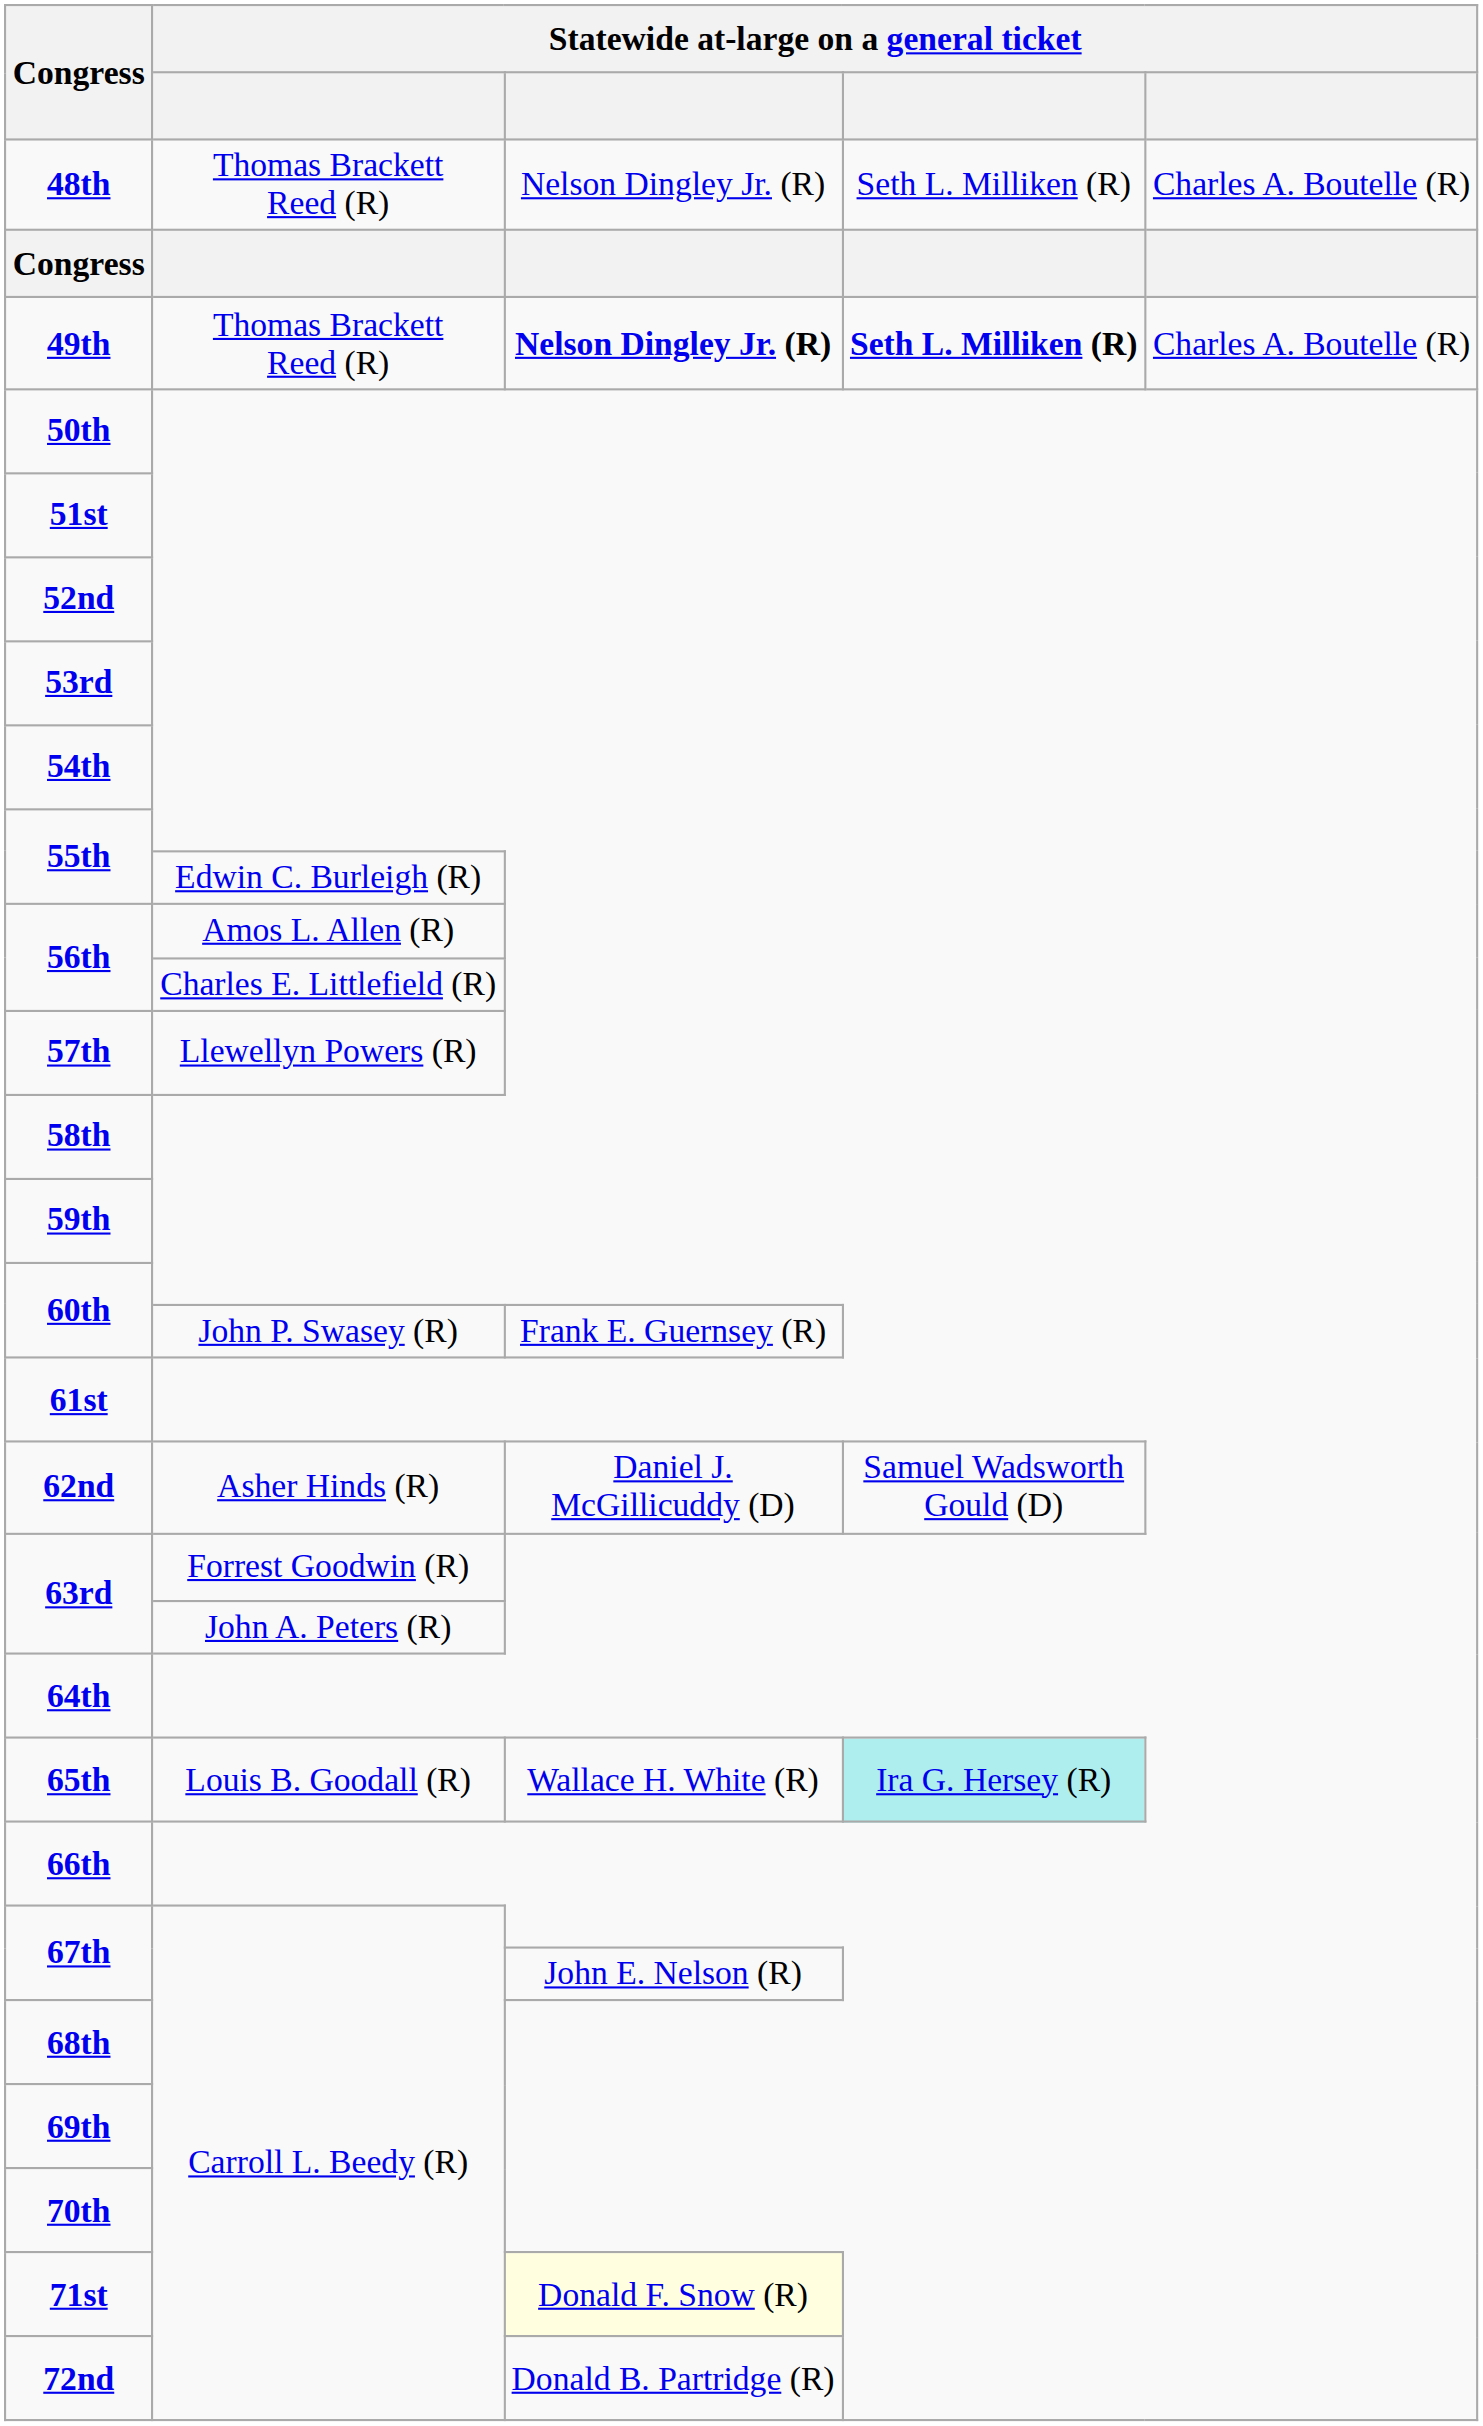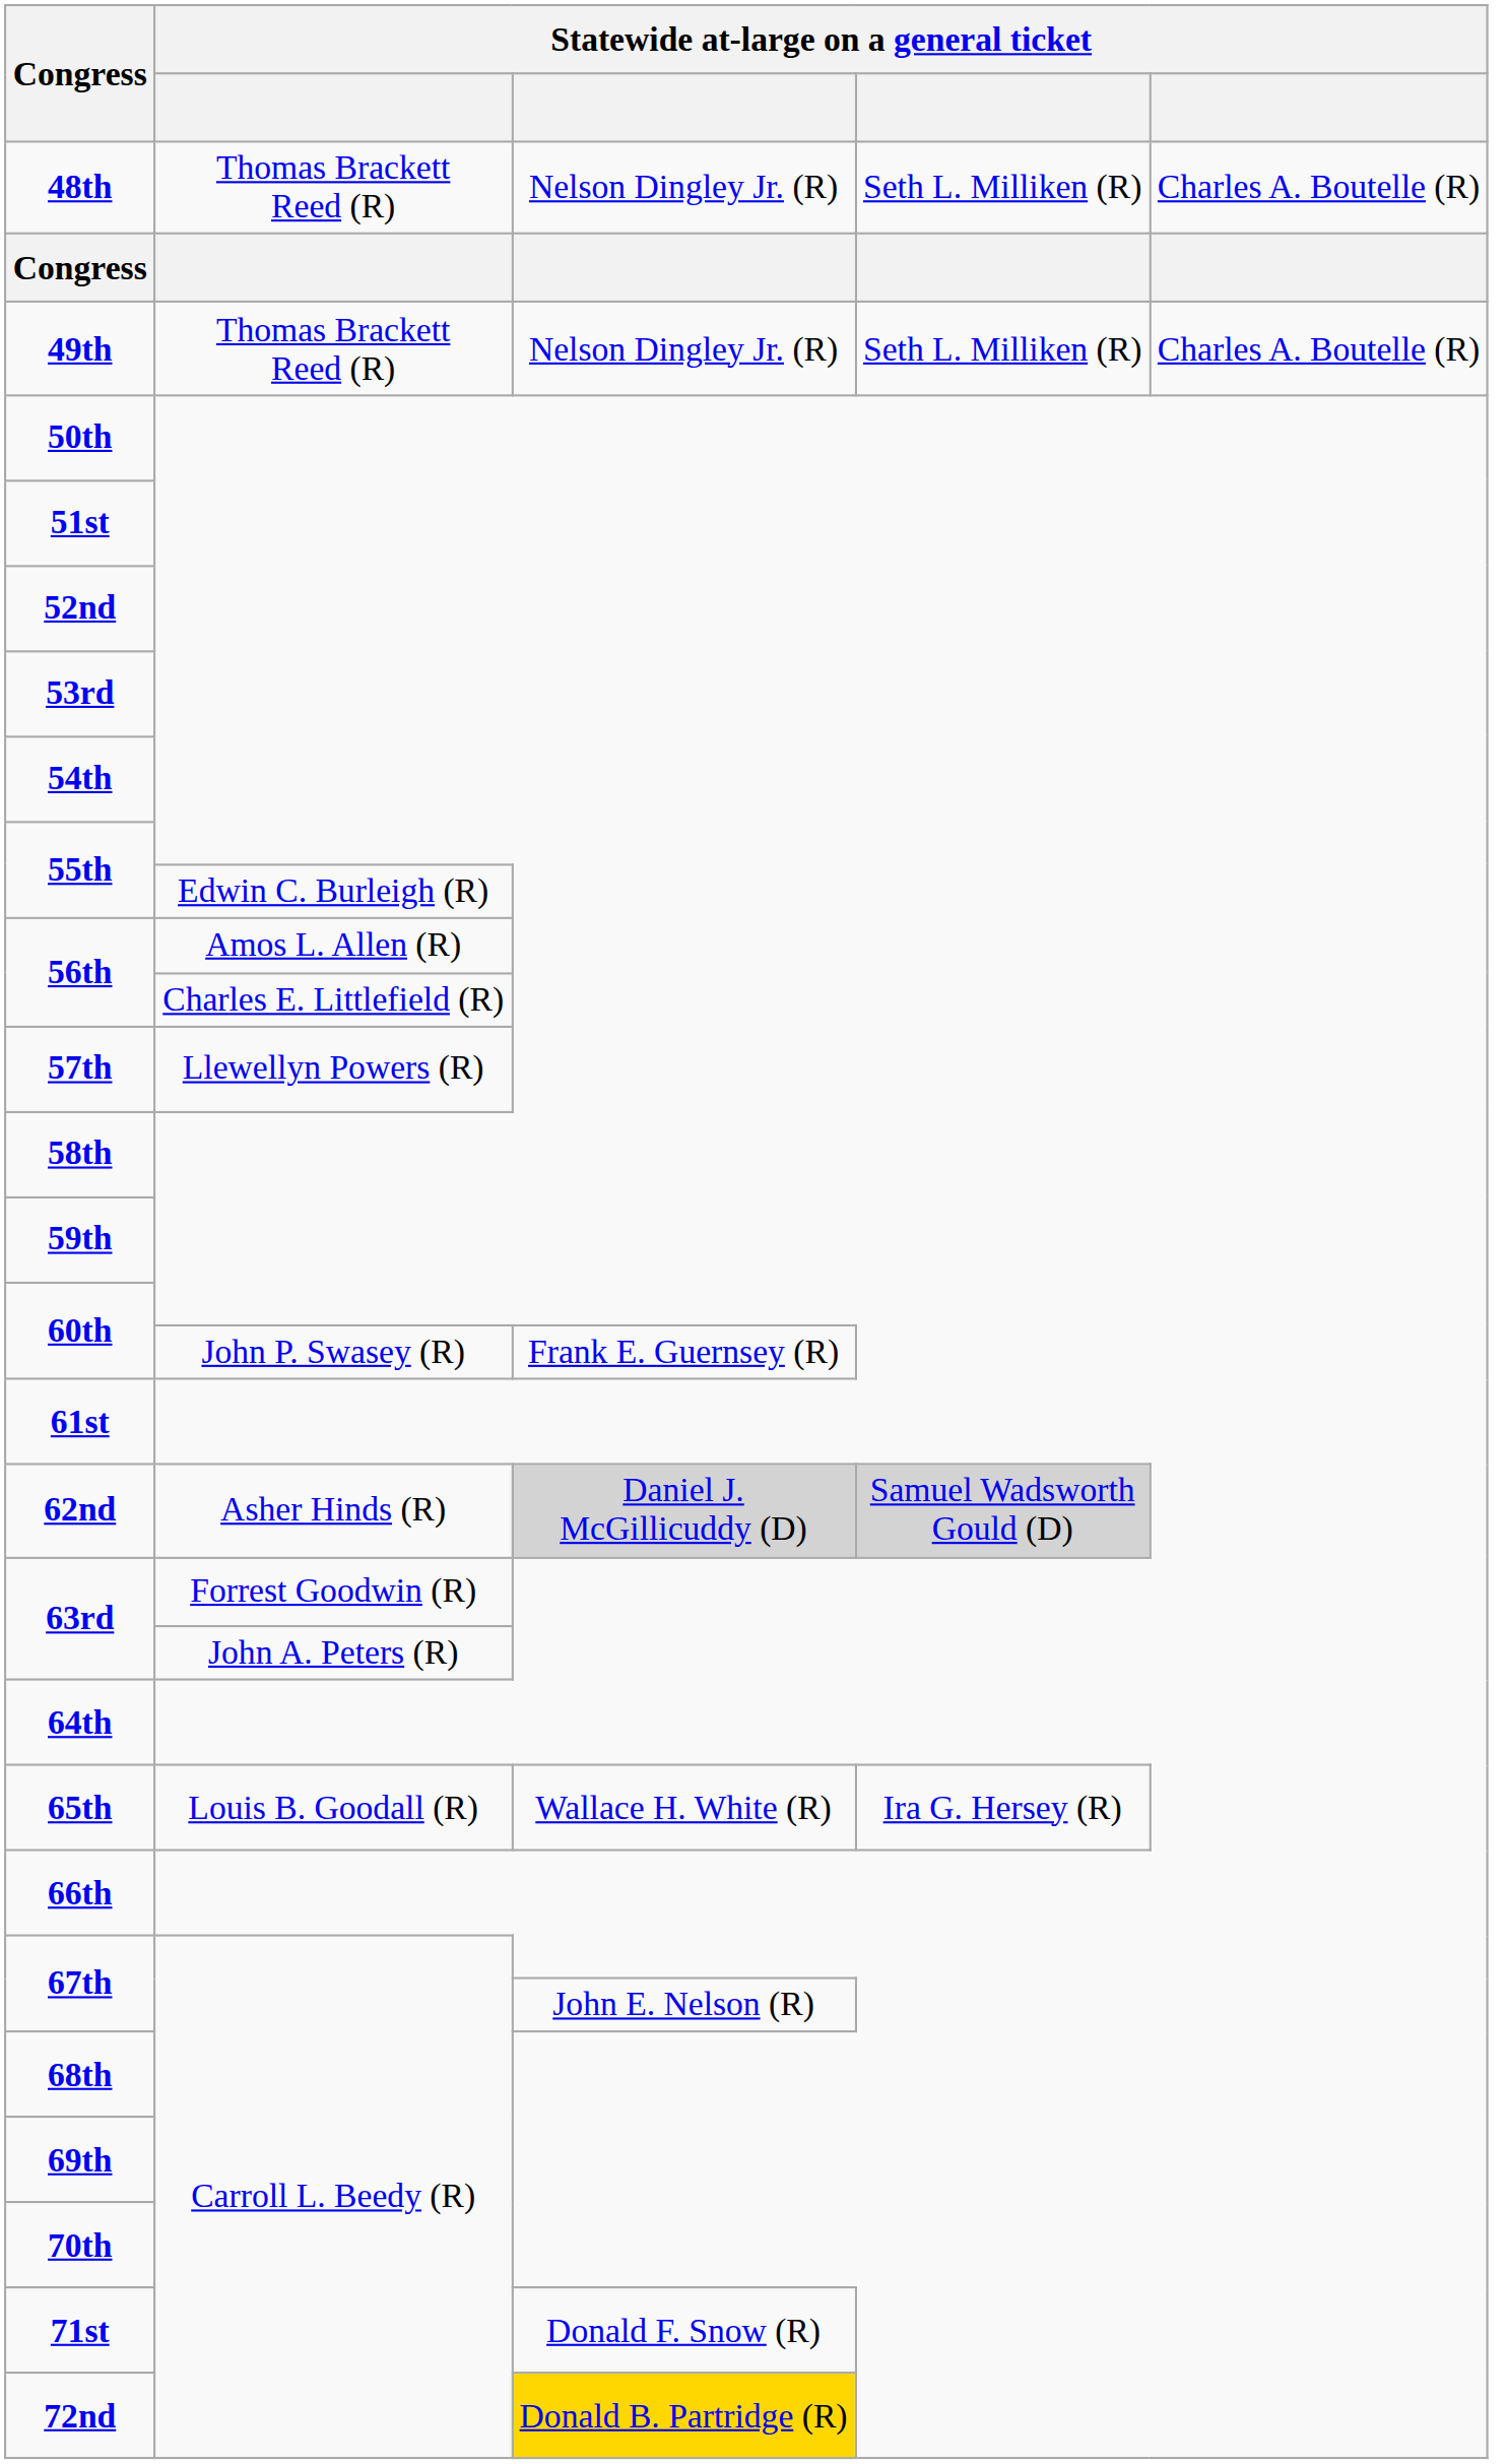49th | column 3: bold -> normal
49th | column 4: bold -> normal
62nd | column 3: no background -> lightgrey background
62nd | column 4: no background -> lightgrey background
65th | column 4: paleturquoise background -> no background
71st | column 3: lightyellow background -> no background
72nd | column 3: no background -> gold background
